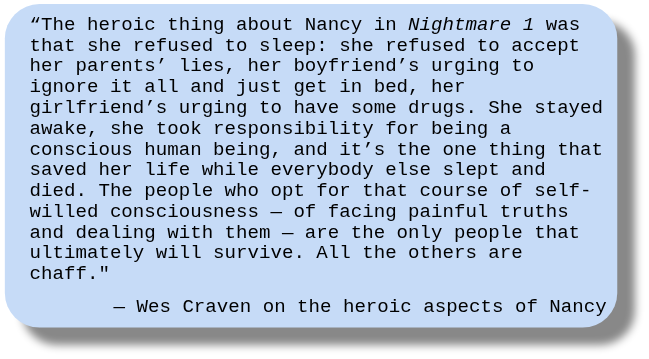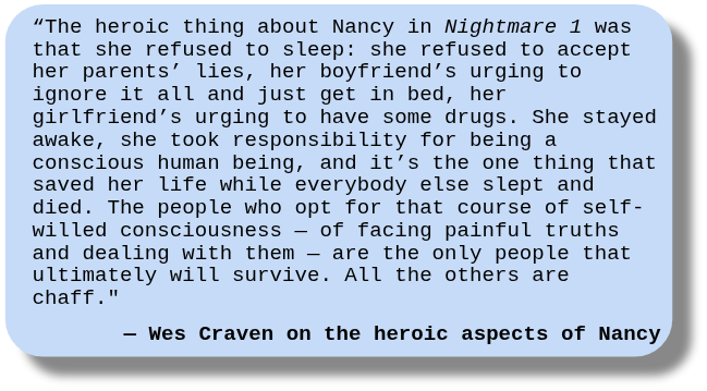row 2 | column 1: normal -> bold
